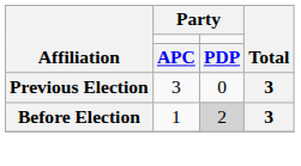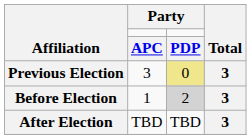Previous Election | column 3: no background -> khaki background
+ row: After Election | TBD | TBD | 3
